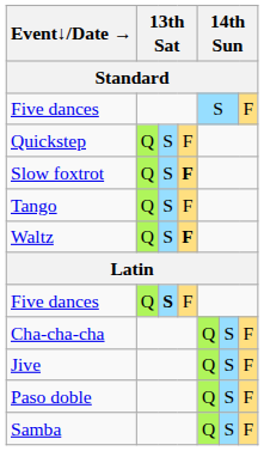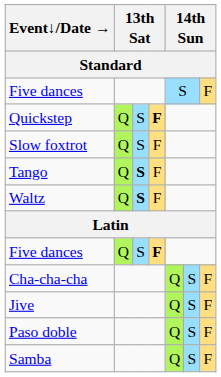Quickstep | column 4: normal -> bold
Slow foxtrot | column 4: bold -> normal
Tango | column 3: normal -> bold
Waltz | column 3: normal -> bold
Waltz | column 4: bold -> normal
Five dances / Q | column 3: bold -> normal
Five dances / Q | column 4: normal -> bold
